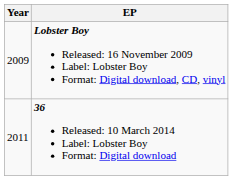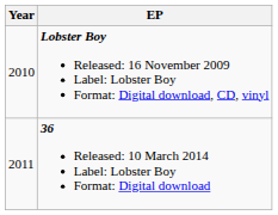row 2 | Year: 2009 -> 2010
